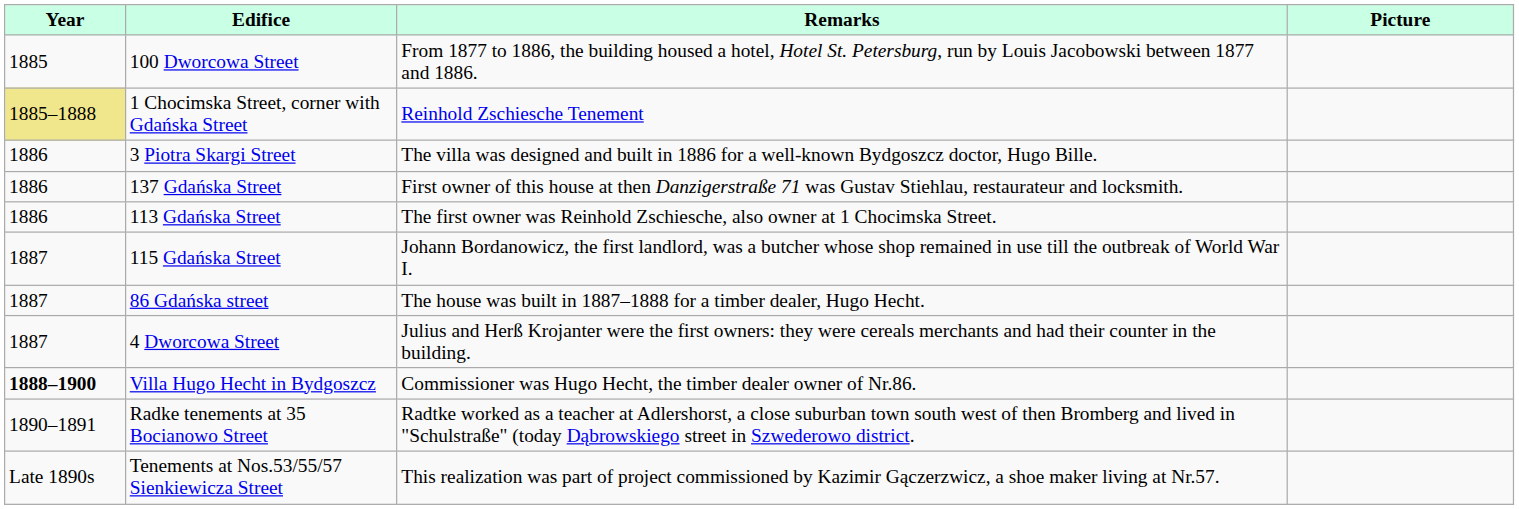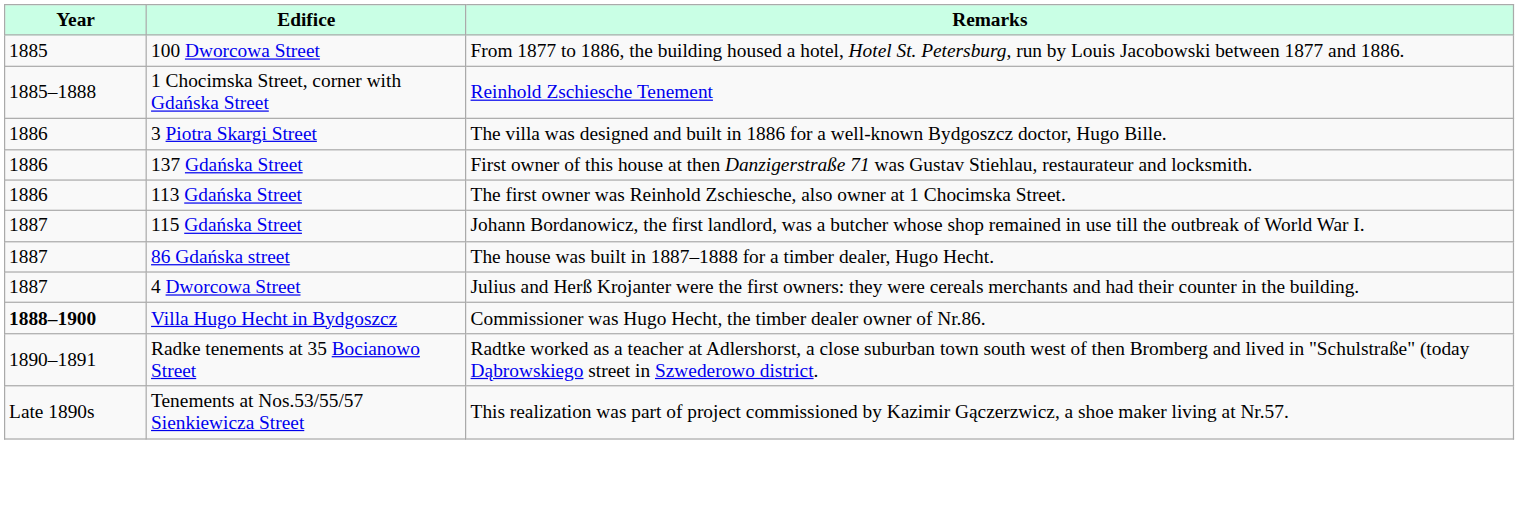- column: Picture
1 Chocimska Street, corner with Gdańska Street | Year: khaki background -> no background
